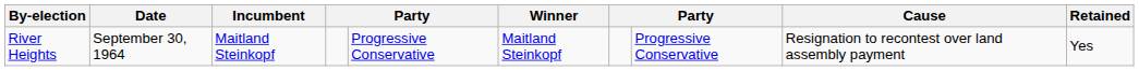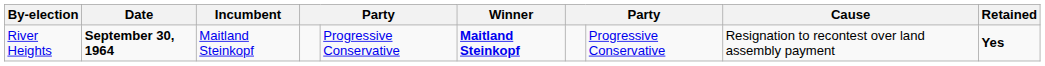River Heights | Date: normal -> bold
River Heights | Winner: normal -> bold
River Heights | Retained: normal -> bold
